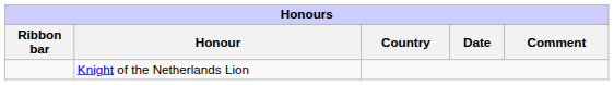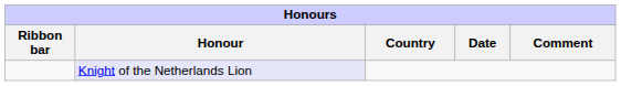Knight of the Netherlands Lion | Honour: no background -> lavender background
